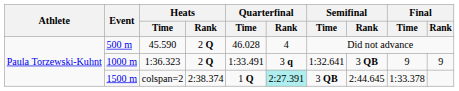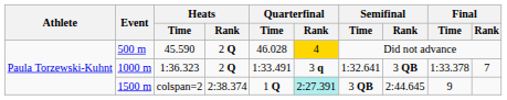500 m | Quarterfinal / Rank: no background -> gold background
1000 m | Final / Time: 9 -> 1:33.378
1000 m | Final / Rank: 9 -> 7
1500 m | Final / Time: 1:33.378 -> 9
